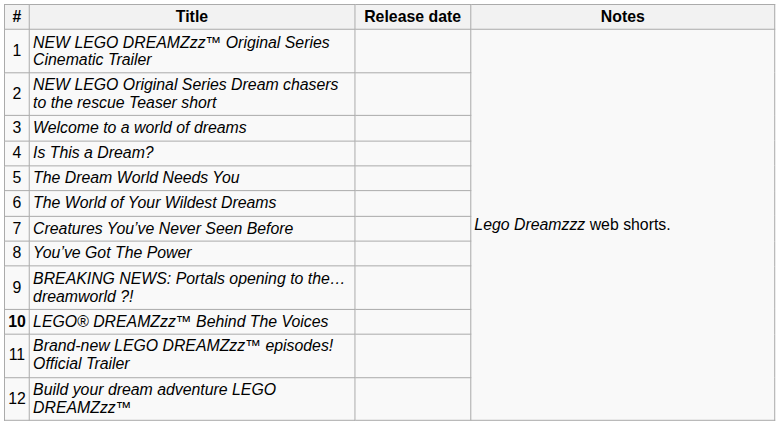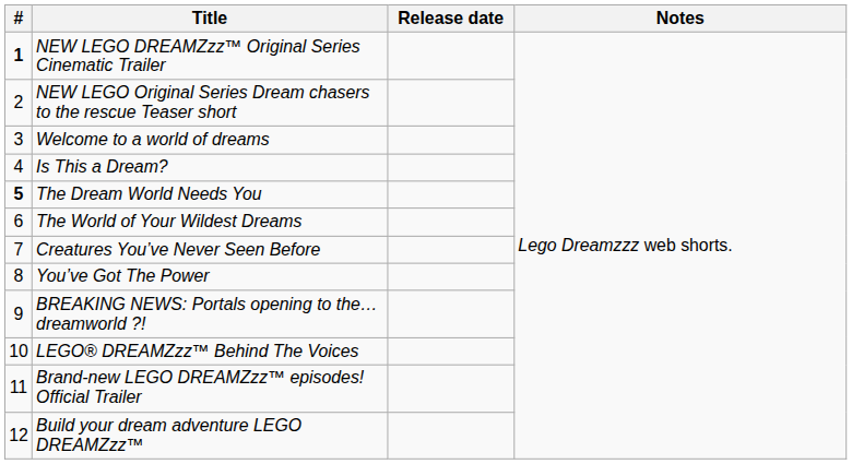NEW LEGO DREAMZzz™ Original Series Cinematic Trailer | #: normal -> bold
The Dream World Needs You | #: normal -> bold
LEGO® DREAMZzz™ Behind The Voices | #: bold -> normal
